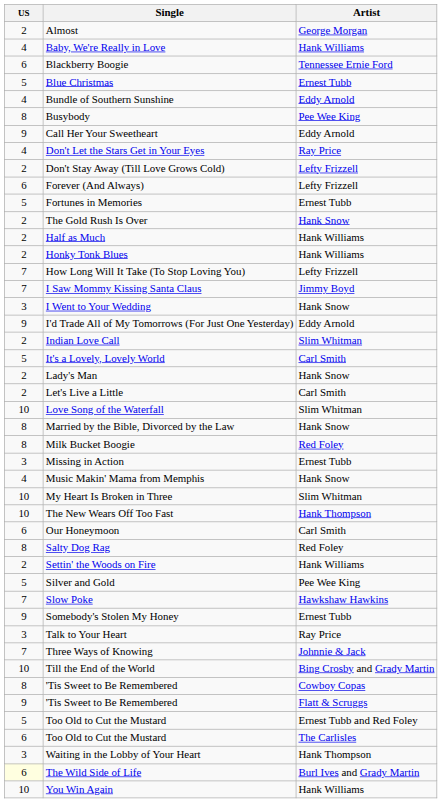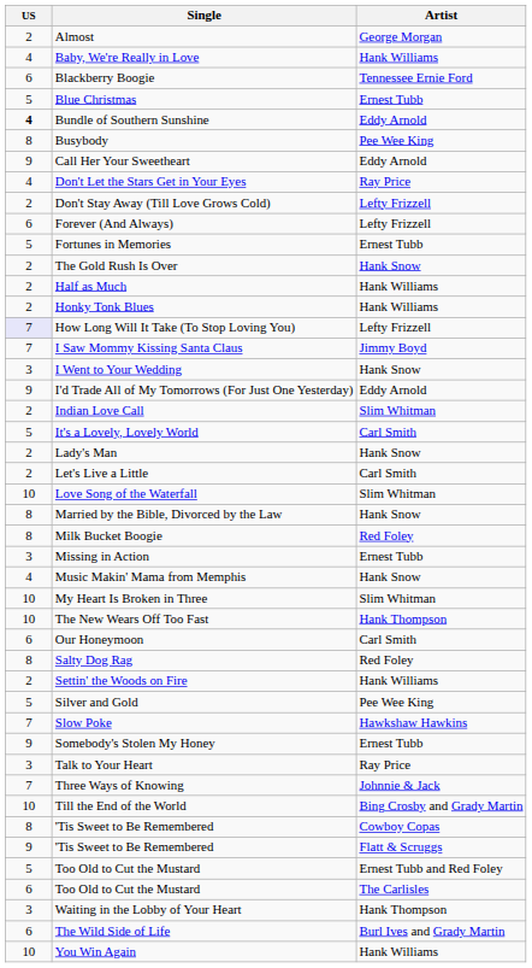Bundle of Southern Sunshine | US: normal -> bold
How Long Will It Take (To Stop Loving You) | US: no background -> lavender background
The Wild Side of Life | US: lightyellow background -> no background
